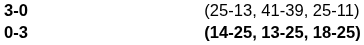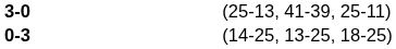0-3 | column 2: bold -> normal
